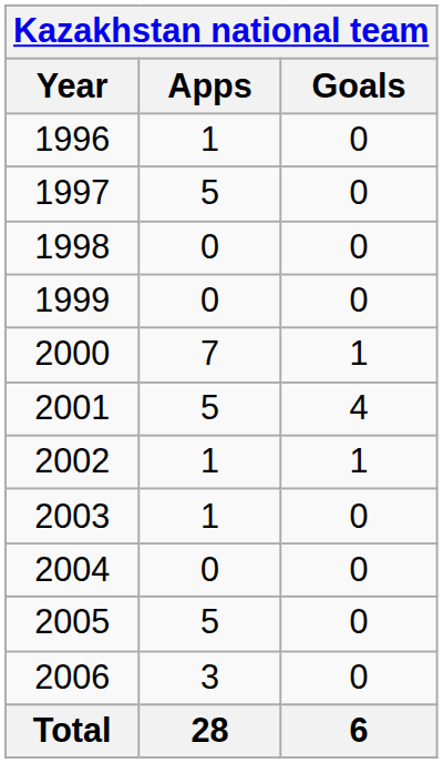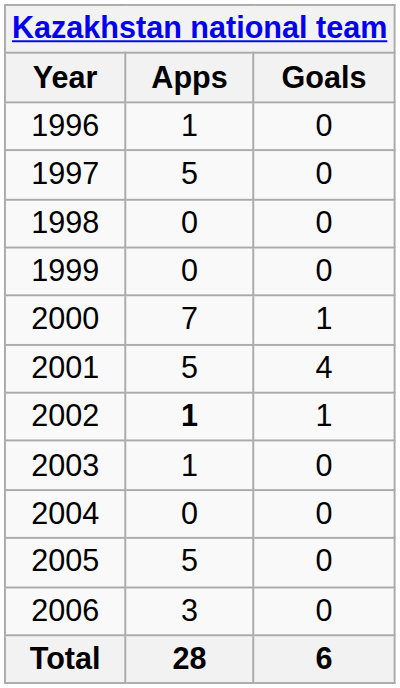2002 | Apps: normal -> bold
